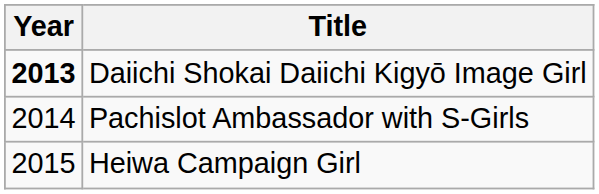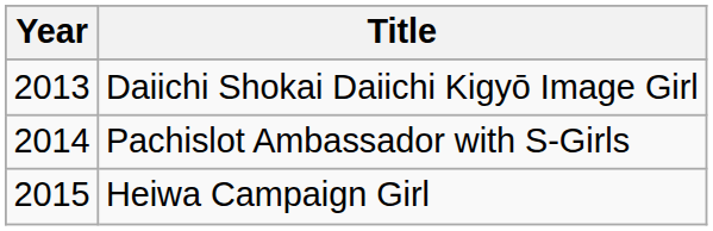Daiichi Shokai Daiichi Kigyō Image Girl | Year: bold -> normal
